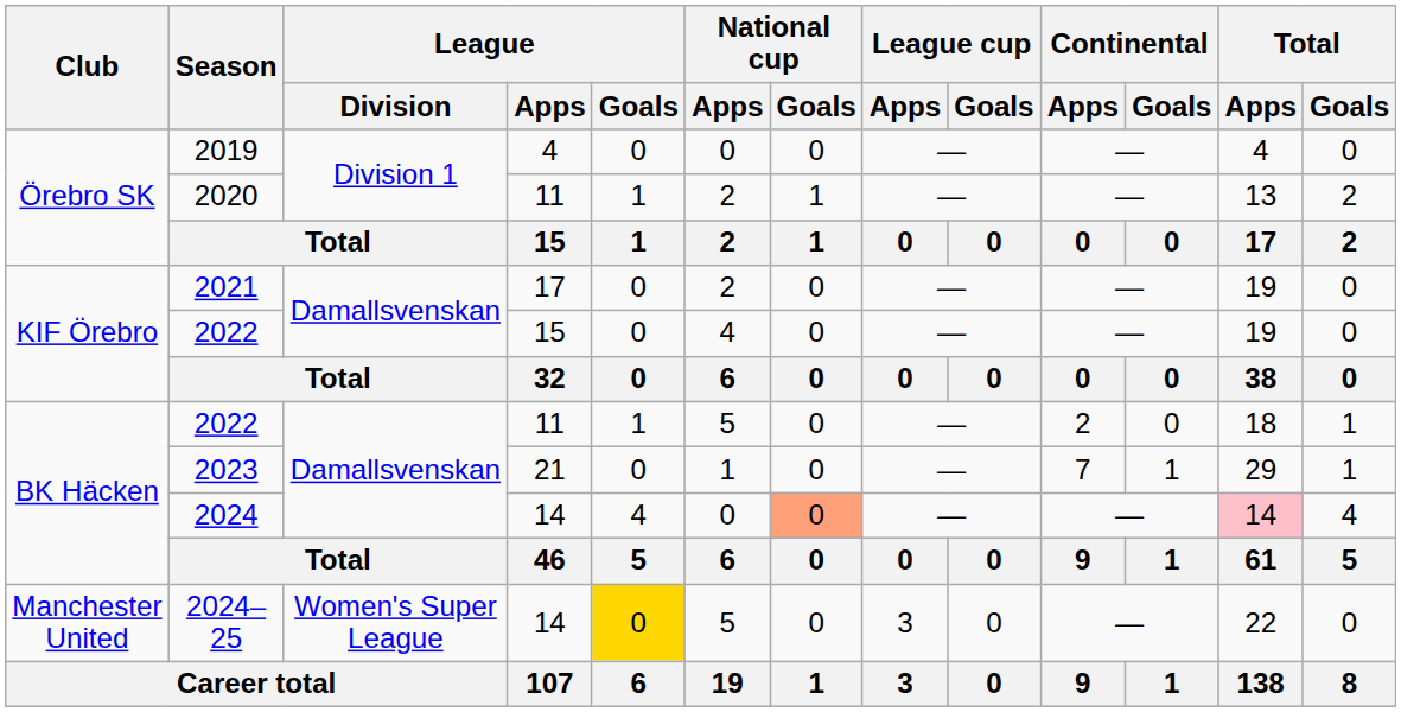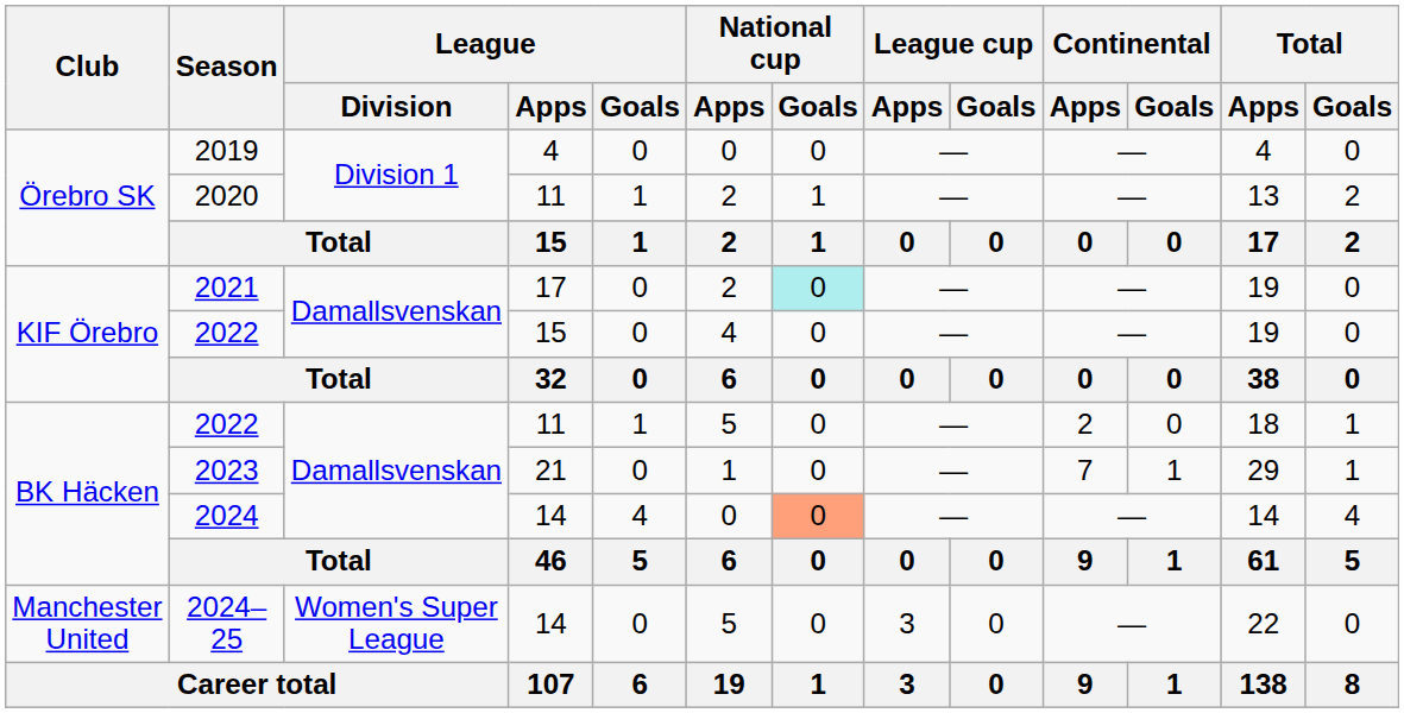2021 | National cup / Goals: no background -> paleturquoise background
2024 | Total / Apps: pink background -> no background
2024–25 | League / Goals: gold background -> no background
